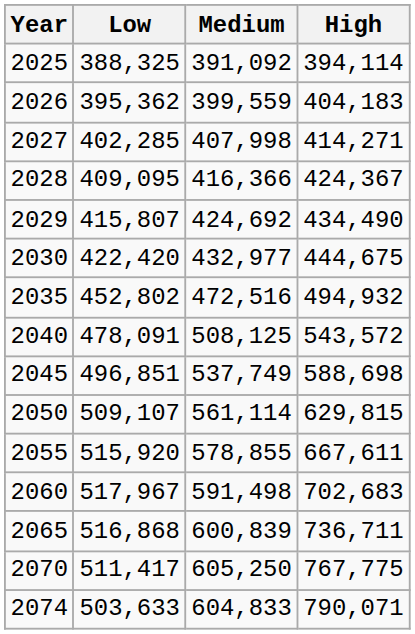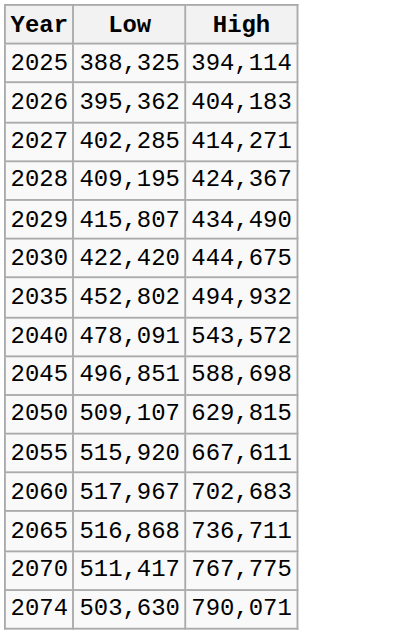- column: Medium | 391,092 | 399,559 | 407,998 | 416,366 | 424,692 | 432,977 | 472,516 | 508,125 | 537,749 | 561,114 | 578,855 | 591,498 | 600,839 | 605,250 | 604,833
2028 | Low: 409,095 -> 409,195
2074 | Low: 503,633 -> 503,630
